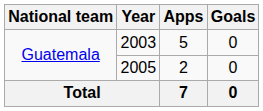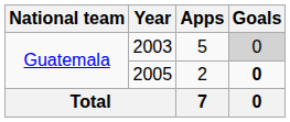2003 | Goals: no background -> lightgrey background
2005 | Goals: normal -> bold
